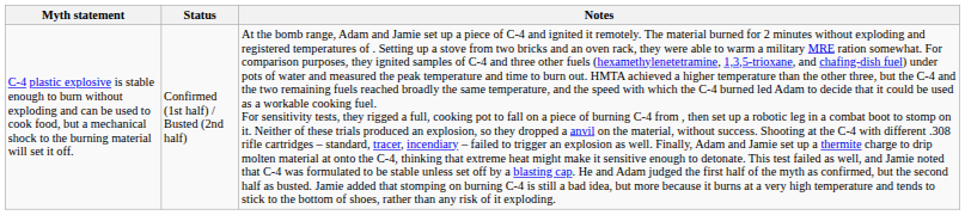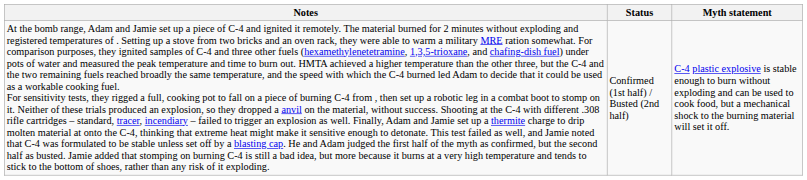columns swapped: Myth statement <-> Notes
